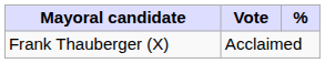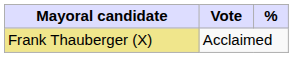Frank Thauberger (X) | Mayoral candidate: no background -> khaki background
